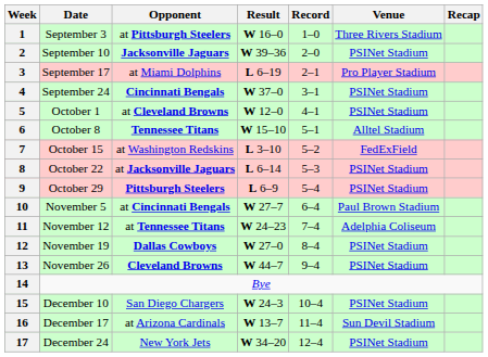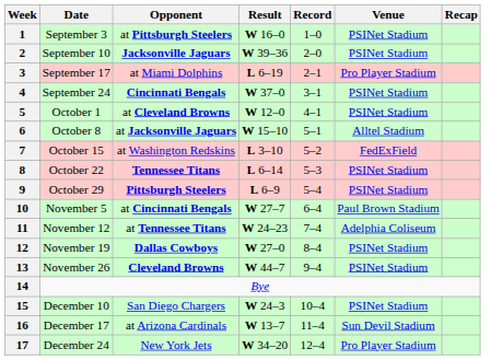1 | Venue: Three Rivers Stadium -> PSINet Stadium
6 | Opponent: Tennessee Titans -> at Jacksonville Jaguars
8 | Opponent: at Jacksonville Jaguars -> Tennessee Titans
17 | Venue: PSINet Stadium -> Pro Player Stadium
